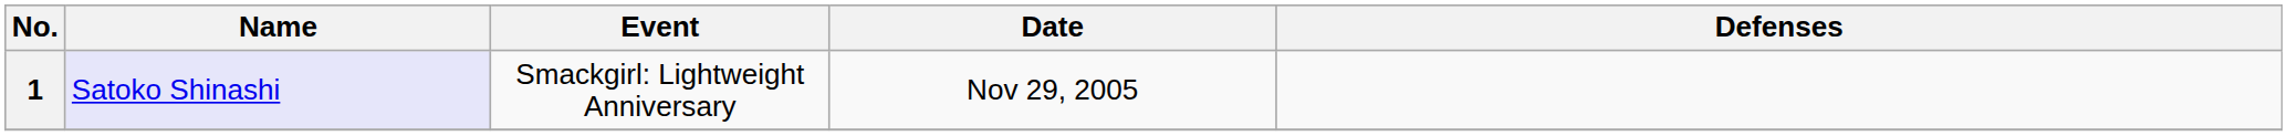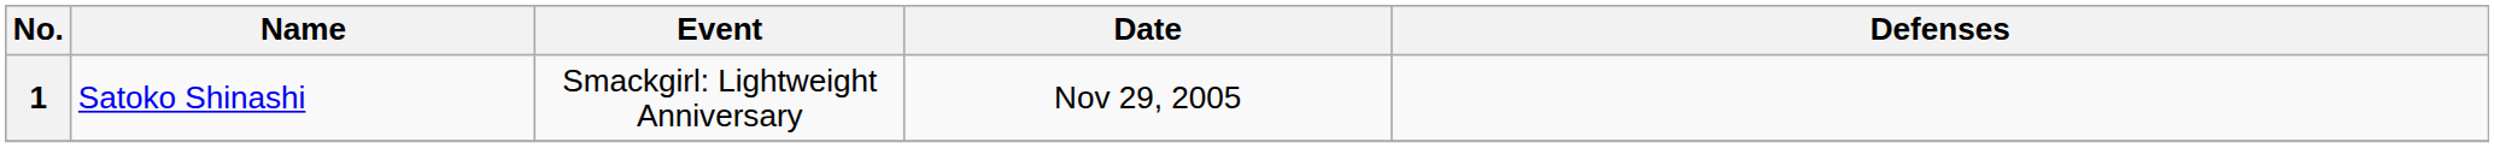1 | Name: lavender background -> no background
